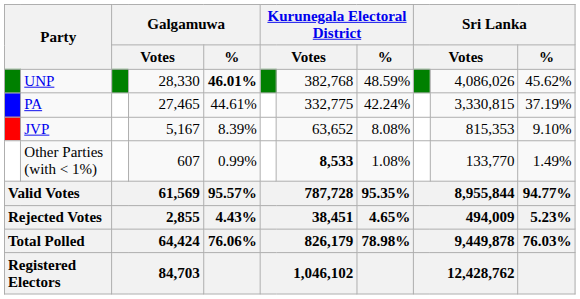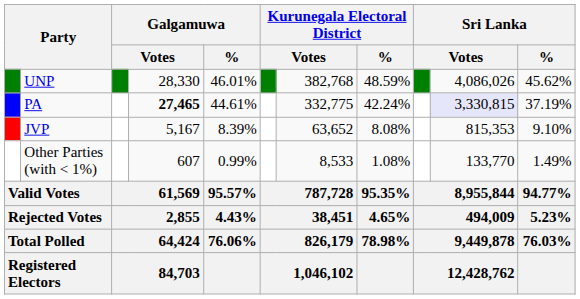UNP | Galgamuwa / %: bold -> normal
PA | column 4: normal -> bold
PA | column 10: no background -> lavender background
Other Parties (with < 1%) | column 7: bold -> normal
